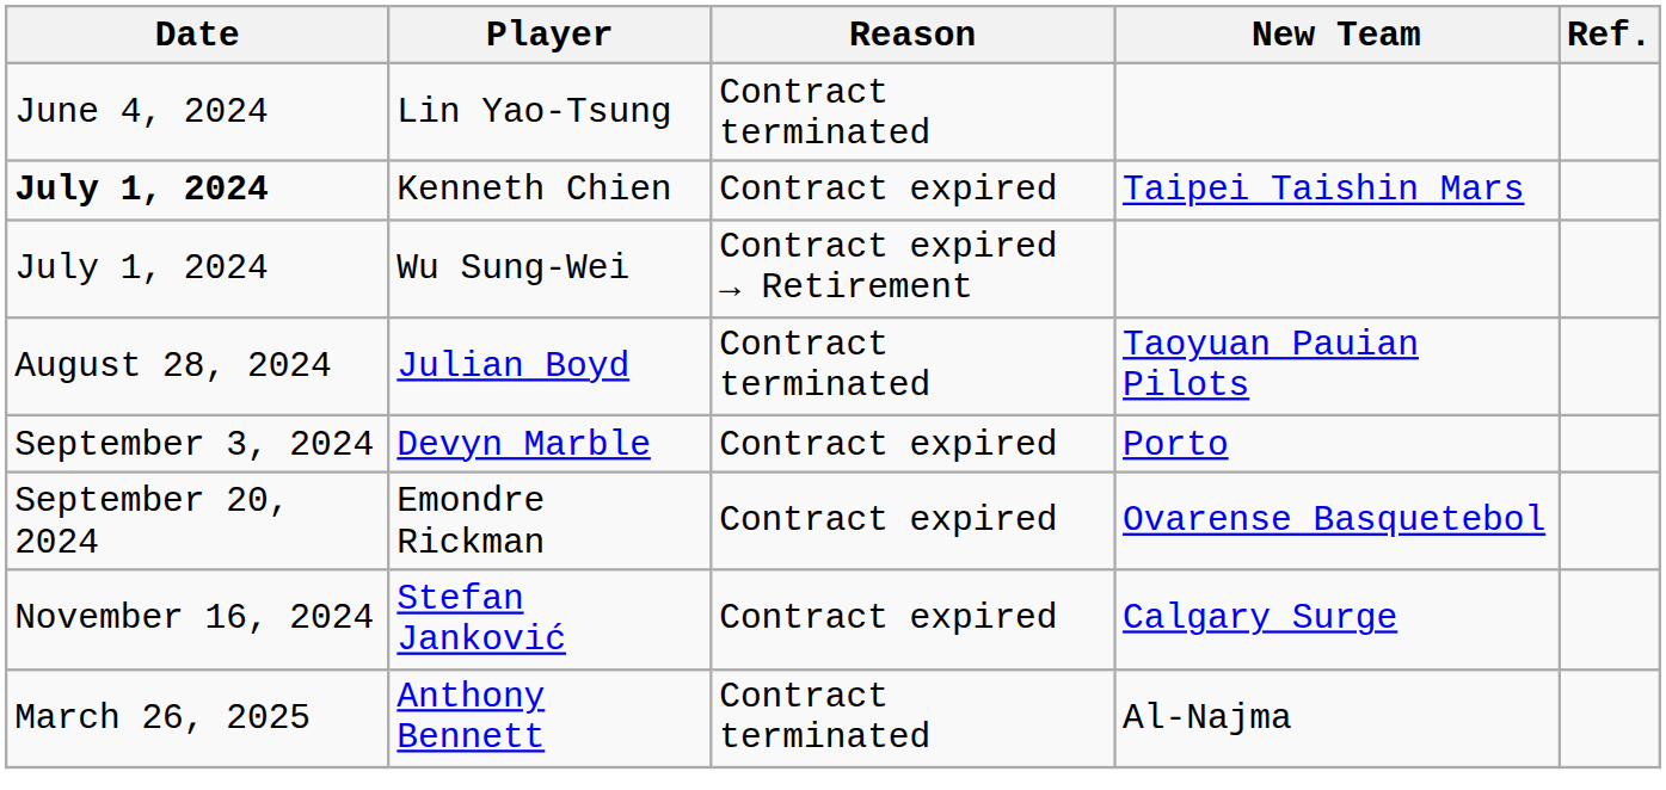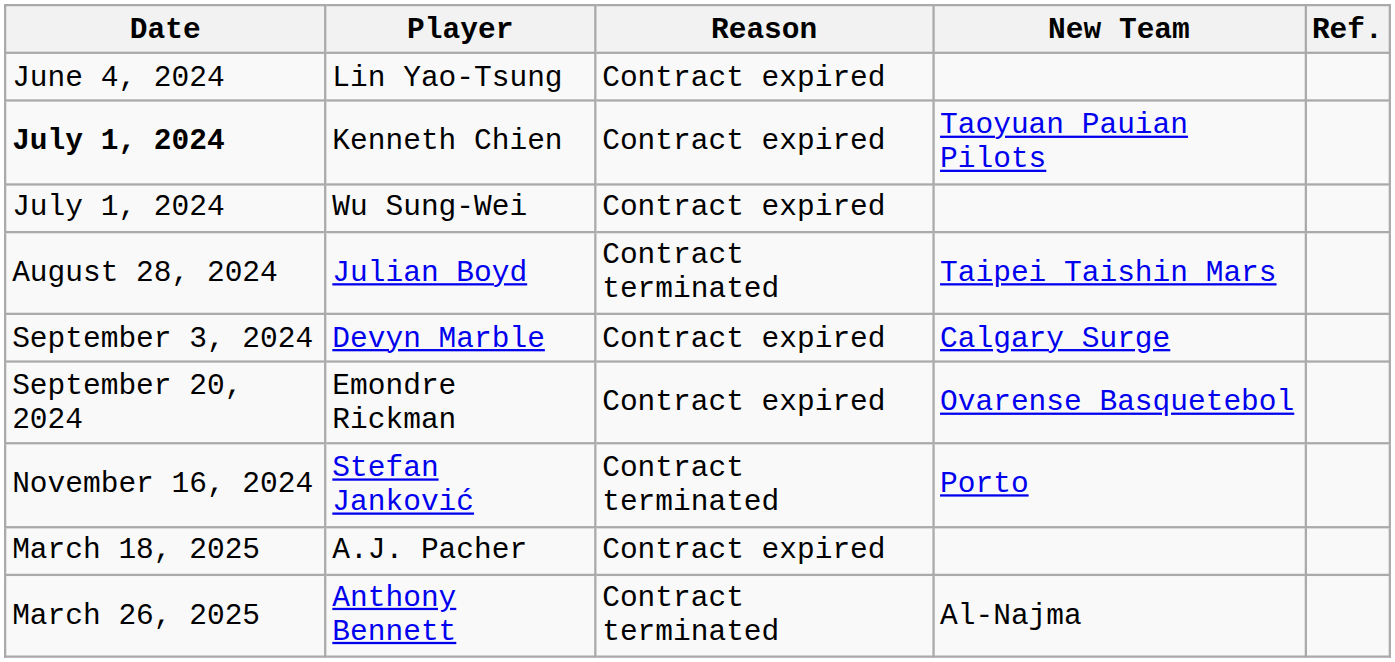Lin Yao-Tsung | Reason: Contract terminated -> Contract expired
Kenneth Chien | New Team: Taipei Taishin Mars -> Taoyuan Pauian Pilots
Wu Sung-Wei | Reason: Contract expired → Retirement -> Contract expired
Julian Boyd | New Team: Taoyuan Pauian Pilots -> Taipei Taishin Mars
Devyn Marble | New Team: Porto -> Calgary Surge
Stefan Janković | Reason: Contract expired -> Contract terminated
Stefan Janković | New Team: Calgary Surge -> Porto
+ row: March 18, 2025 | A.J. Pacher | Contract expired
